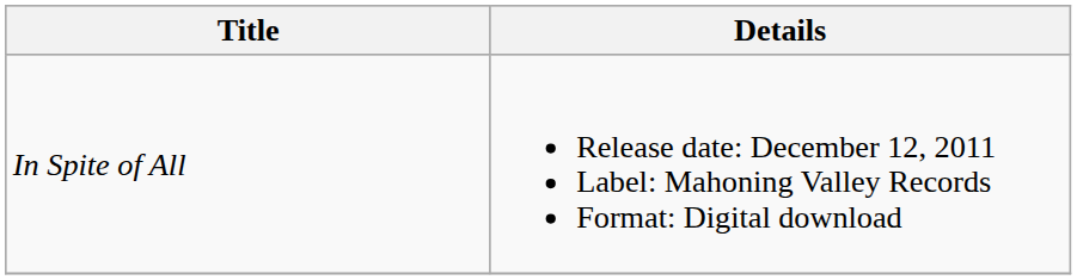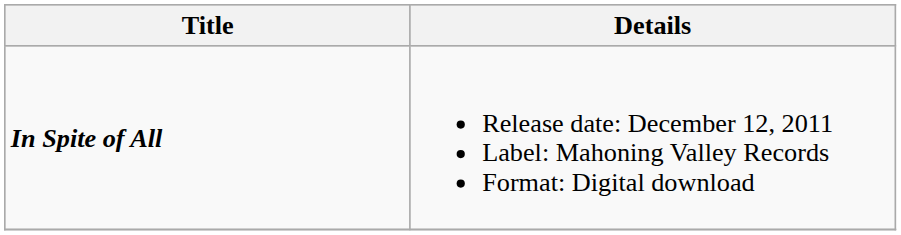row 2 | Title: normal -> bold
